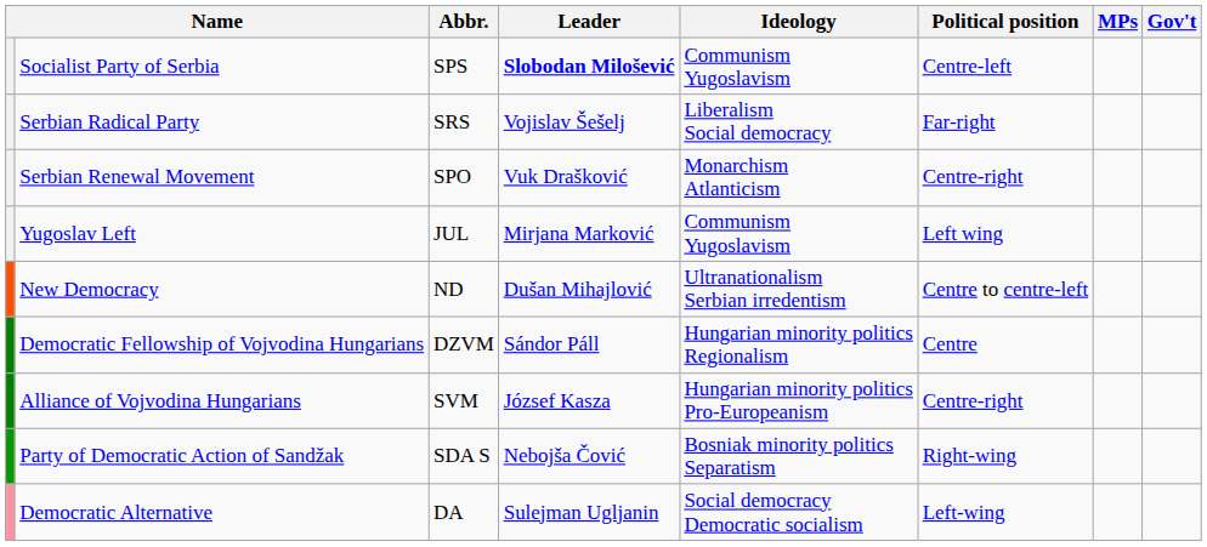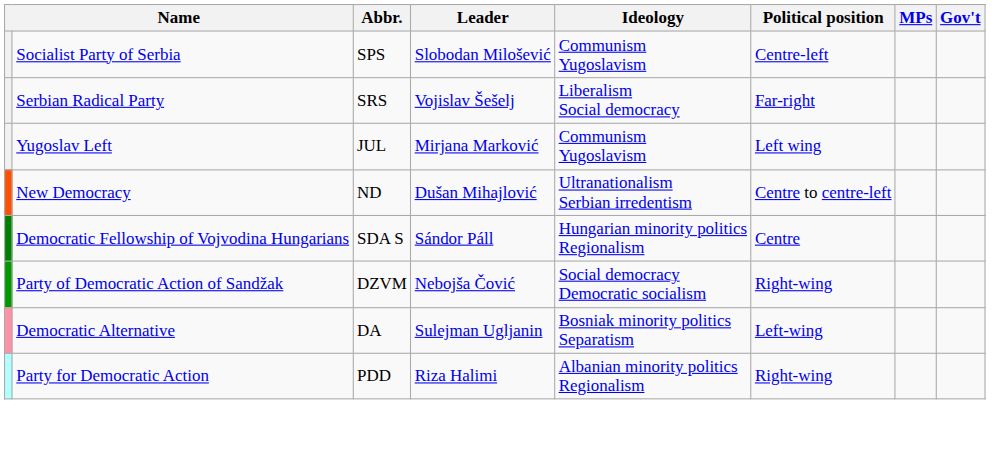Socialist Party of Serbia | Leader: bold -> normal
- row: Serbian Renewal Movement | SPO | Vuk Drašković | Monarchism Atlanticism | Centre-right
Democratic Fellowship of Vojvodina Hungarians | Abbr.: DZVM -> SDA S
- row: Alliance of Vojvodina Hungarians | SVM | József Kasza | Hungarian minority politics Pro-Europeanism | Centre-right
Party of Democratic Action of Sandžak | Abbr.: SDA S -> DZVM
Party of Democratic Action of Sandžak | Ideology: Bosniak minority politics Separatism -> Social democracy Democratic socialism
Democratic Alternative | Ideology: Social democracy Democratic socialism -> Bosniak minority politics Separatism
+ row: Party for Democratic Action | PDD | Riza Halimi | Albanian minority politics Regionalism | Right-wing
